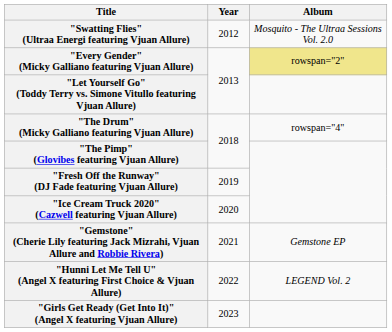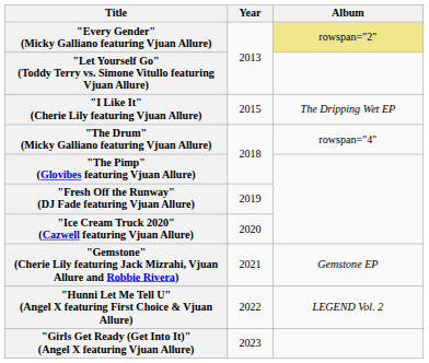- row: "Swatting Flies" (Ultraa Energi featuring Vjuan Allure) | 2012 | Mosquito - The Ultraa Sessions Vol. 2.0
+ row: "I Like It" (Cherie Lily featuring Vjuan Allure) | 2015 | The Dripping Wet EP
